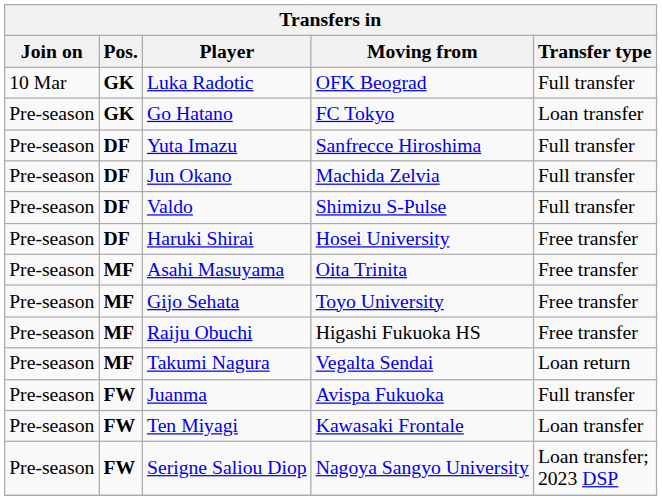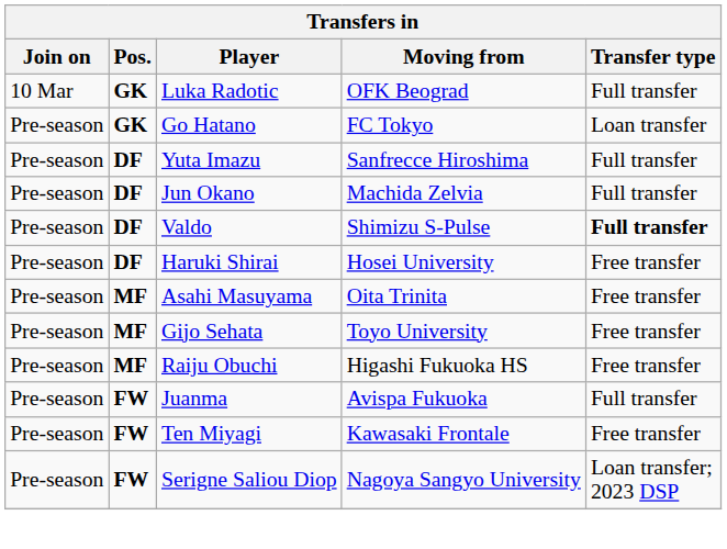Valdo | Transfer type: normal -> bold
- row: Pre-season | MF | Takumi Nagura | Vegalta Sendai | Loan return
Ten Miyagi | Transfer type: Loan transfer -> Free transfer
